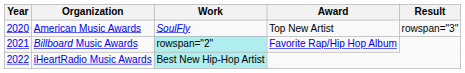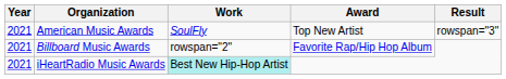American Music Awards | Year: 2020 -> 2021
Billboard Music Awards | Work: paleturquoise background -> no background
iHeartRadio Music Awards | Year: 2022 -> 2021
